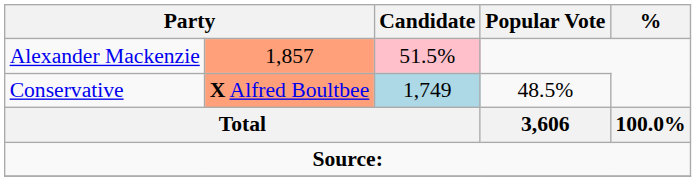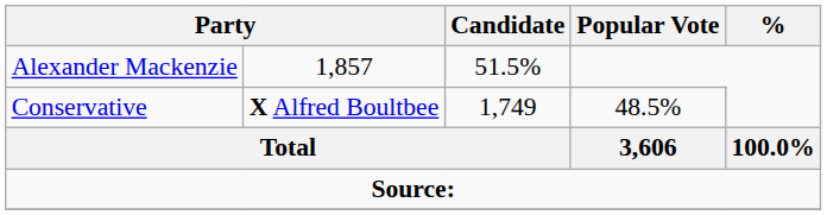Alexander Mackenzie | column 2: lightsalmon background -> no background
Alexander Mackenzie | Candidate: pink background -> no background
Conservative | column 2: lightsalmon background -> no background
Conservative | Candidate: lightblue background -> no background
